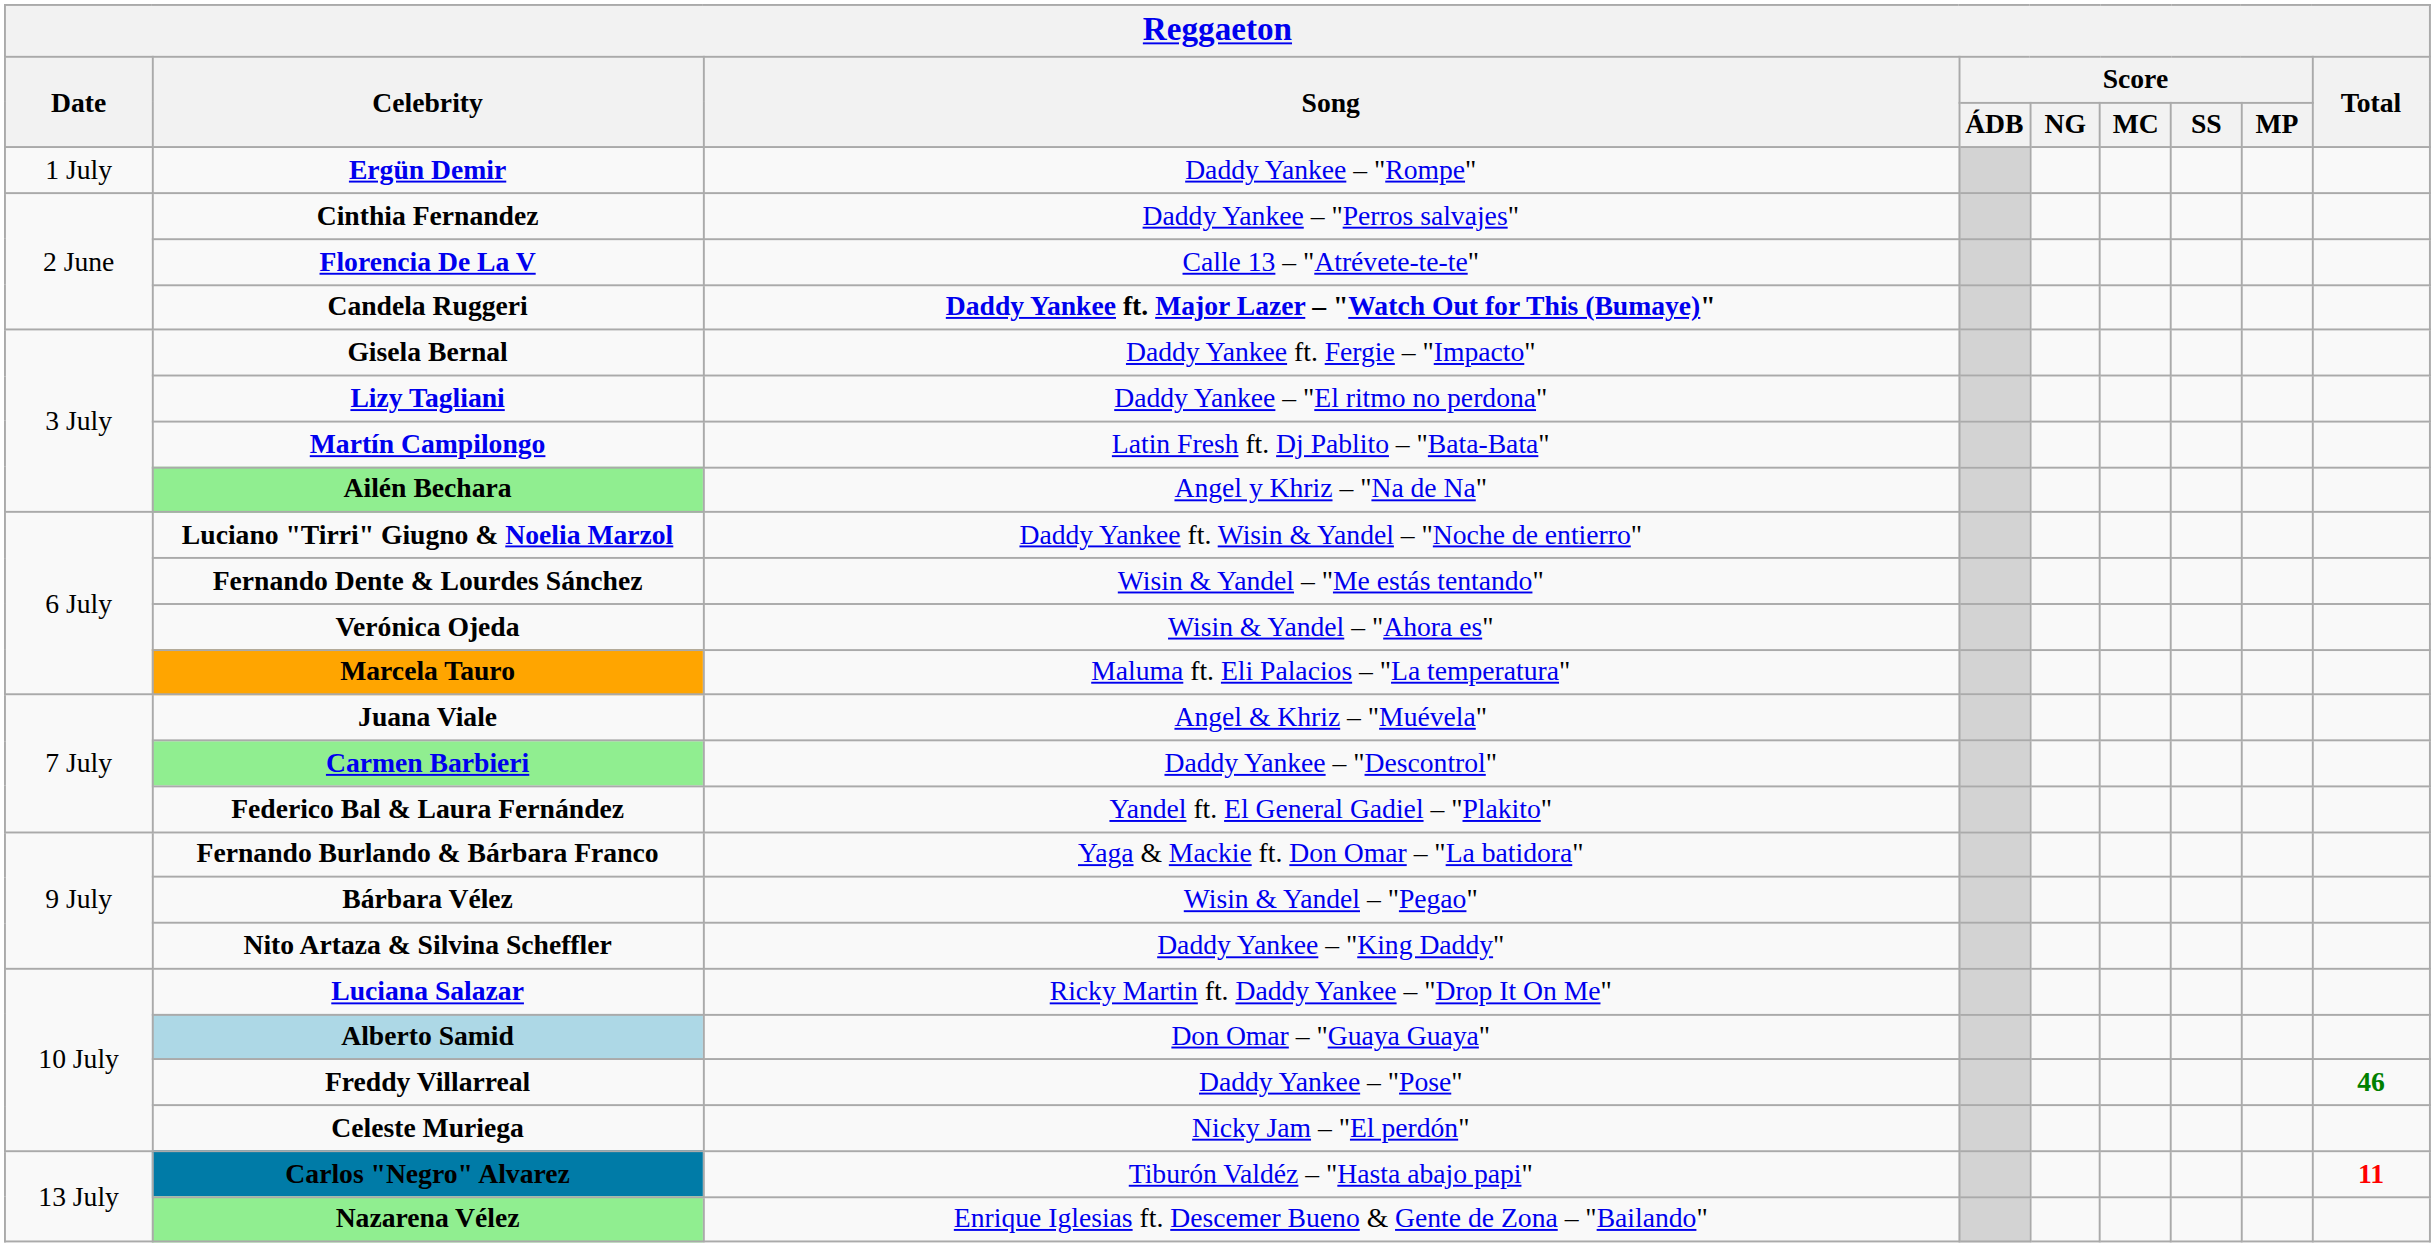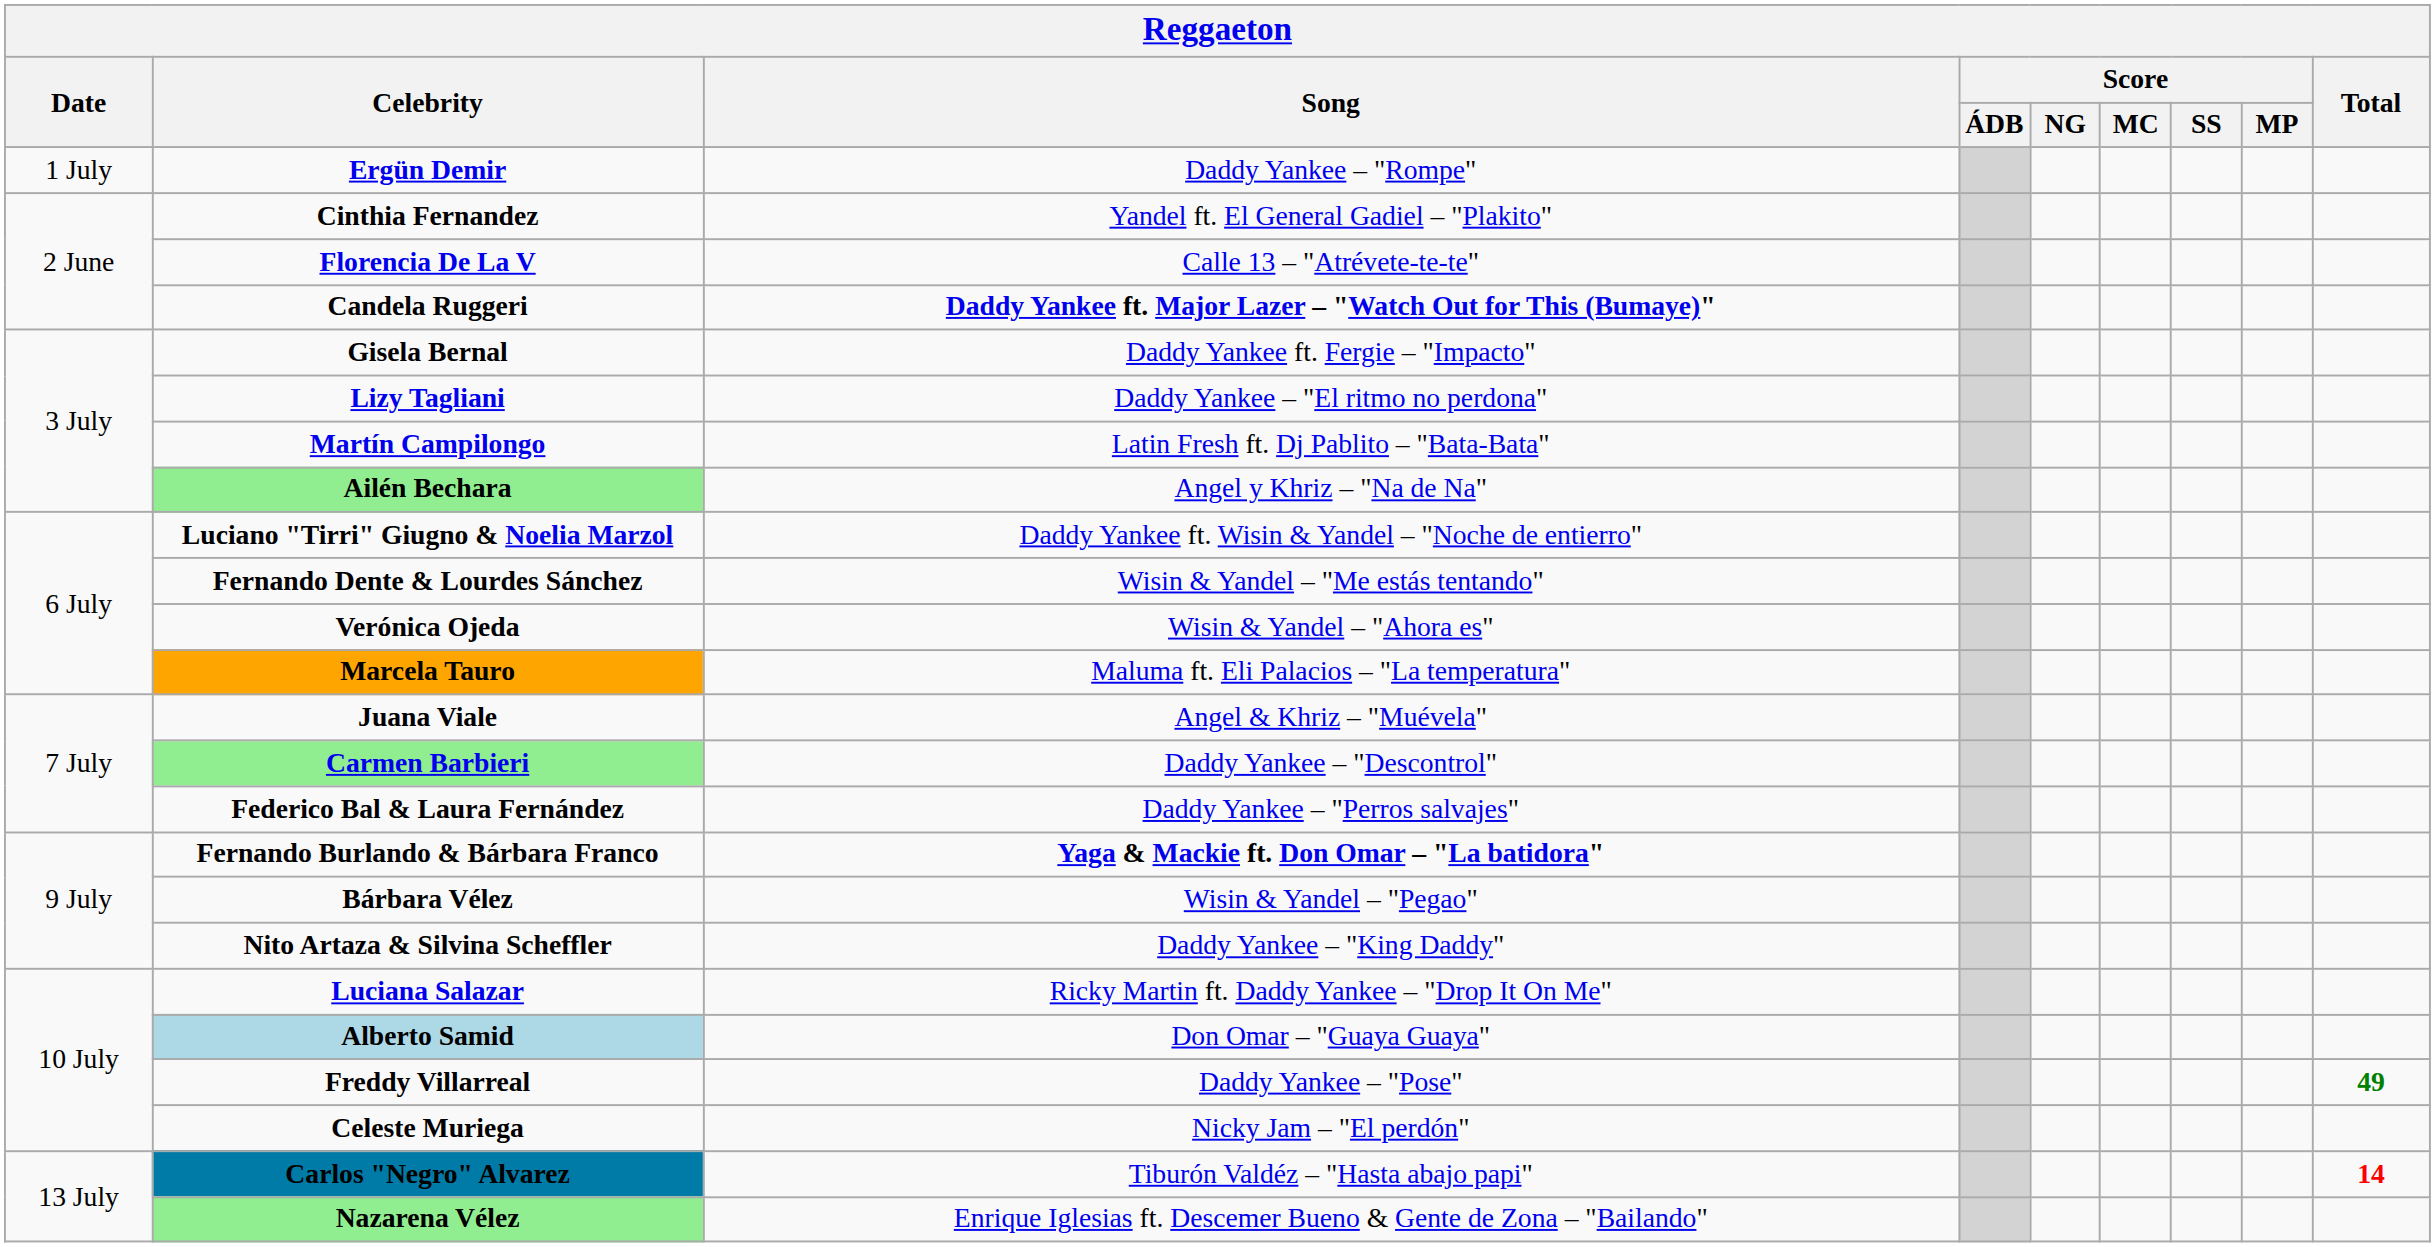Cinthia Fernandez | Song: Daddy Yankee – "Perros salvajes" -> Yandel ft. El General Gadiel – "Plakito"
Federico Bal & Laura Fernández | Song: Yandel ft. El General Gadiel – "Plakito" -> Daddy Yankee – "Perros salvajes"
Fernando Burlando & Bárbara Franco | Song: normal -> bold
Freddy Villarreal | Total: 46 -> 49
Carlos "Negro" Alvarez | Total: 11 -> 14
